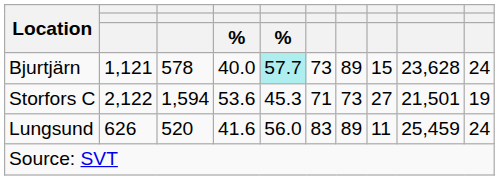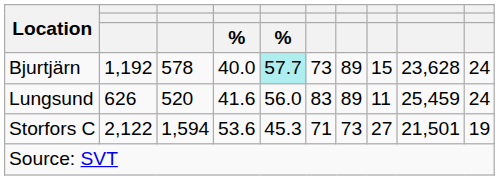Bjurtjärn | column 2: 1,121 -> 1,192
rows swapped: Lungsund <-> Storfors C
